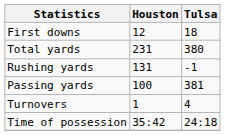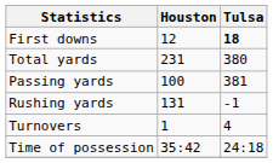First downs | Tulsa: normal -> bold
rows swapped: Rushing yards <-> Passing yards
